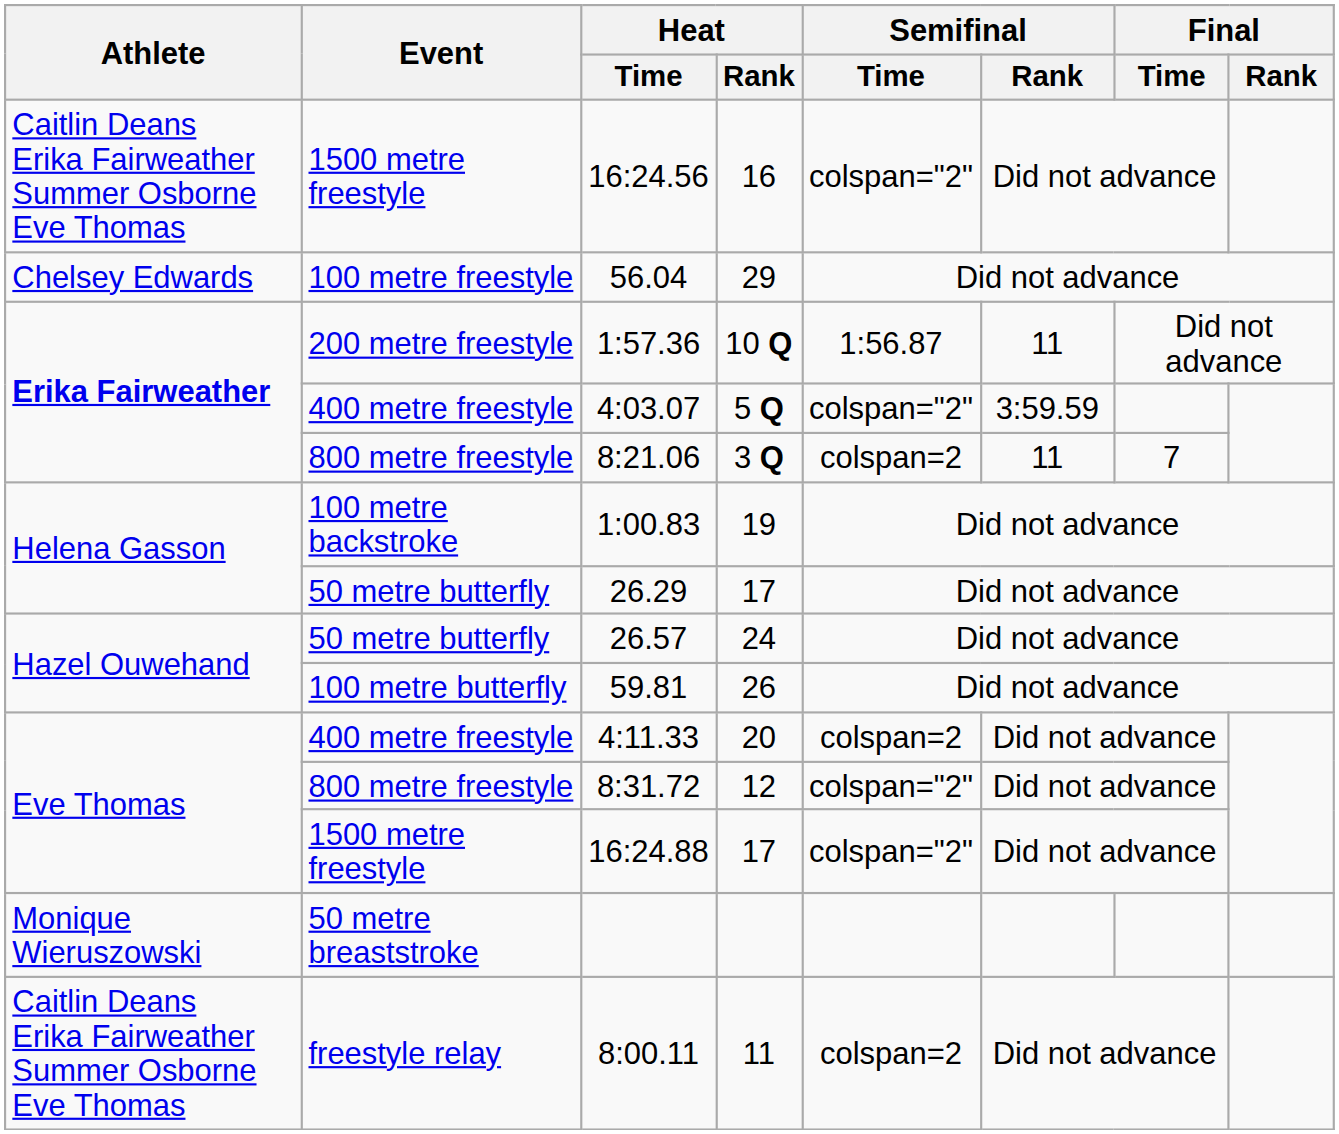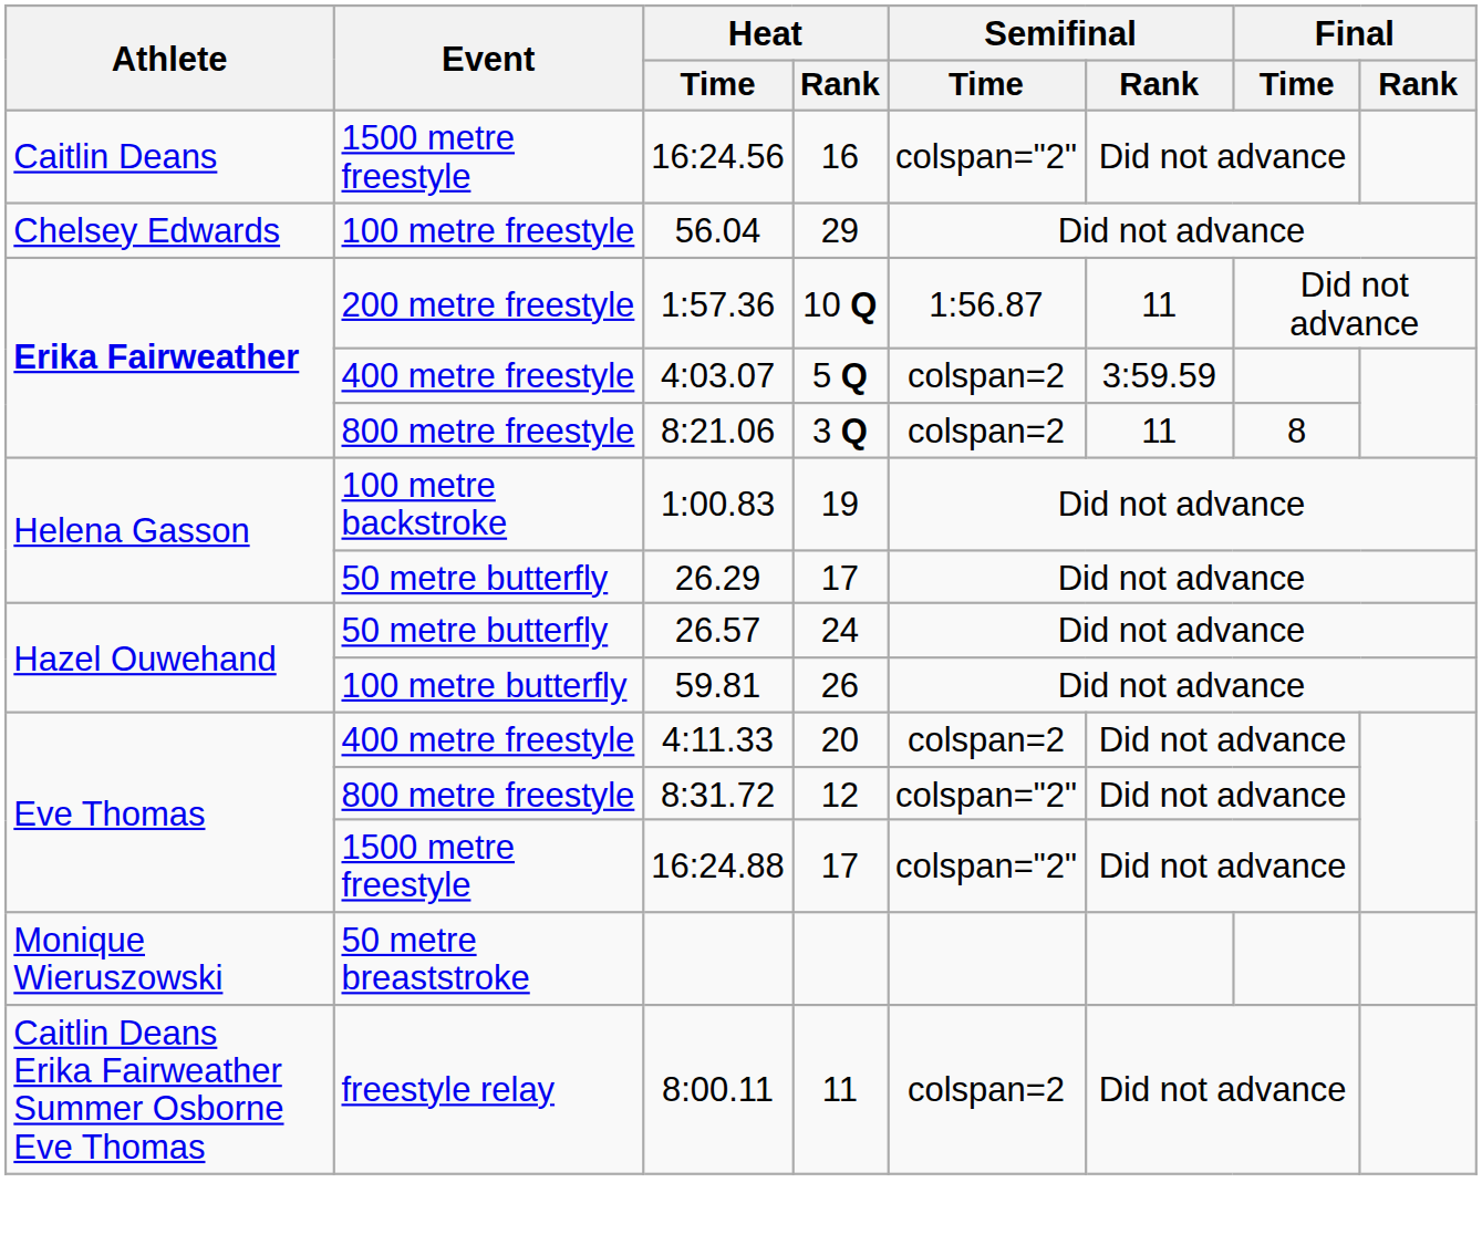16:24.56 | Athlete: Caitlin Deans Erika Fairweather Summer Osborne Eve Thomas -> Caitlin Deans
4:03.07 | Semifinal / Time: colspan="2" -> colspan=2
8:21.06 | Final / Time: 7 -> 8
